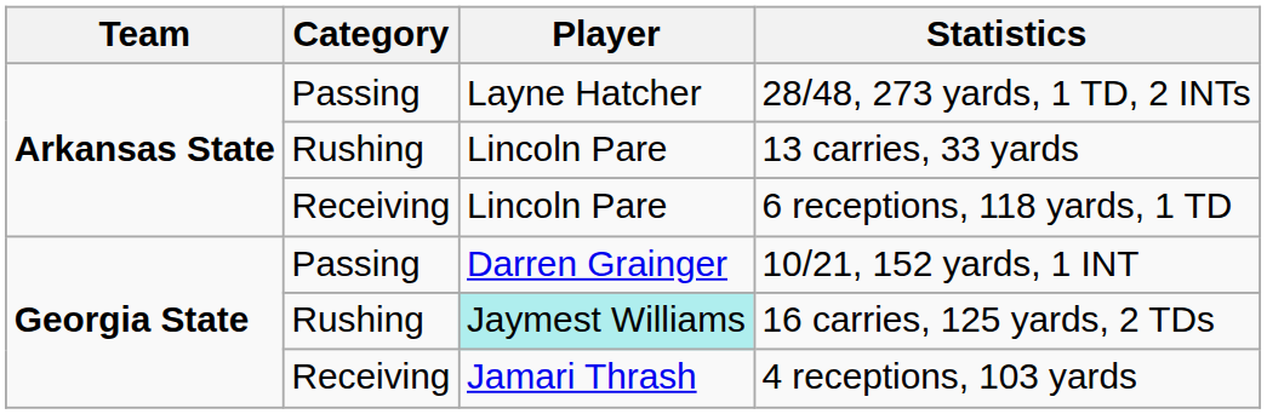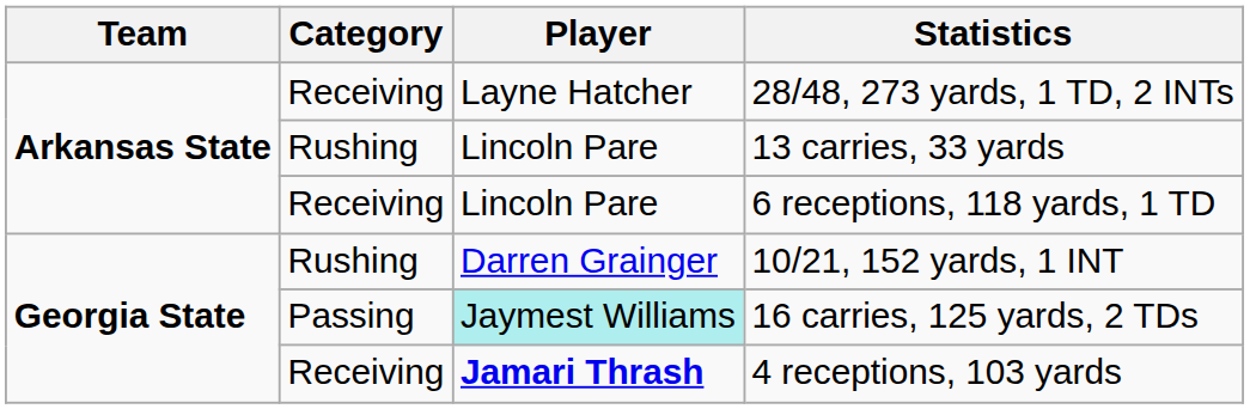28/48, 273 yards, 1 TD, 2 INTs | Category: Passing -> Receiving
10/21, 152 yards, 1 INT | Category: Passing -> Rushing
16 carries, 125 yards, 2 TDs | Category: Rushing -> Passing
4 receptions, 103 yards | Player: normal -> bold
